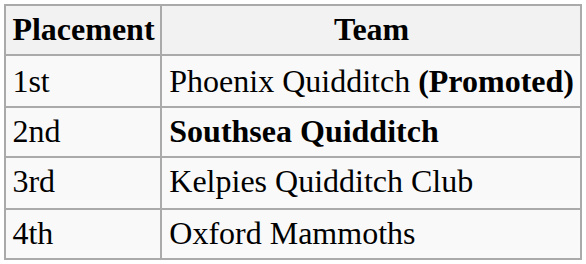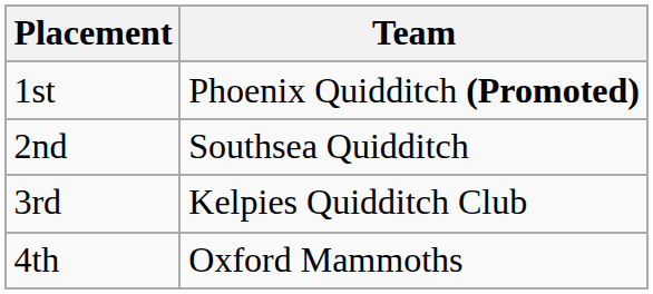2nd | Team: bold -> normal
